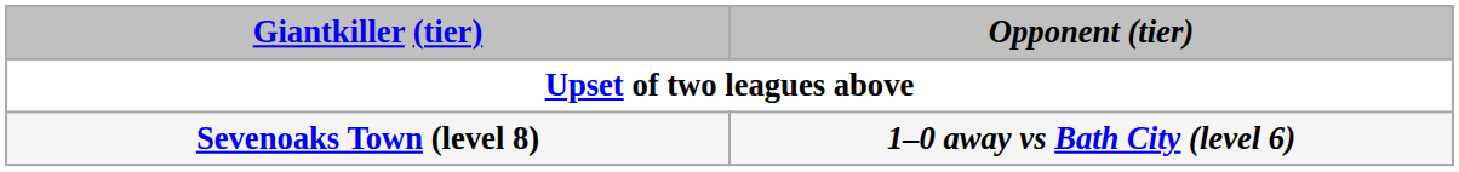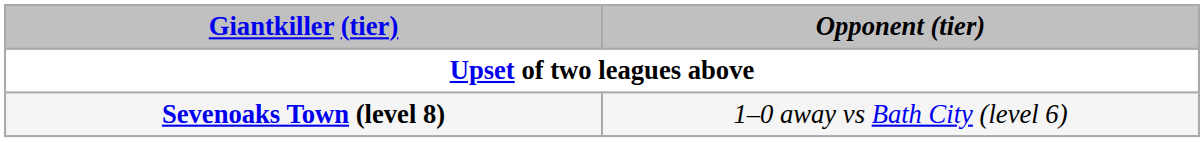Sevenoaks Town (level 8) | Opponent (tier): bold -> normal
